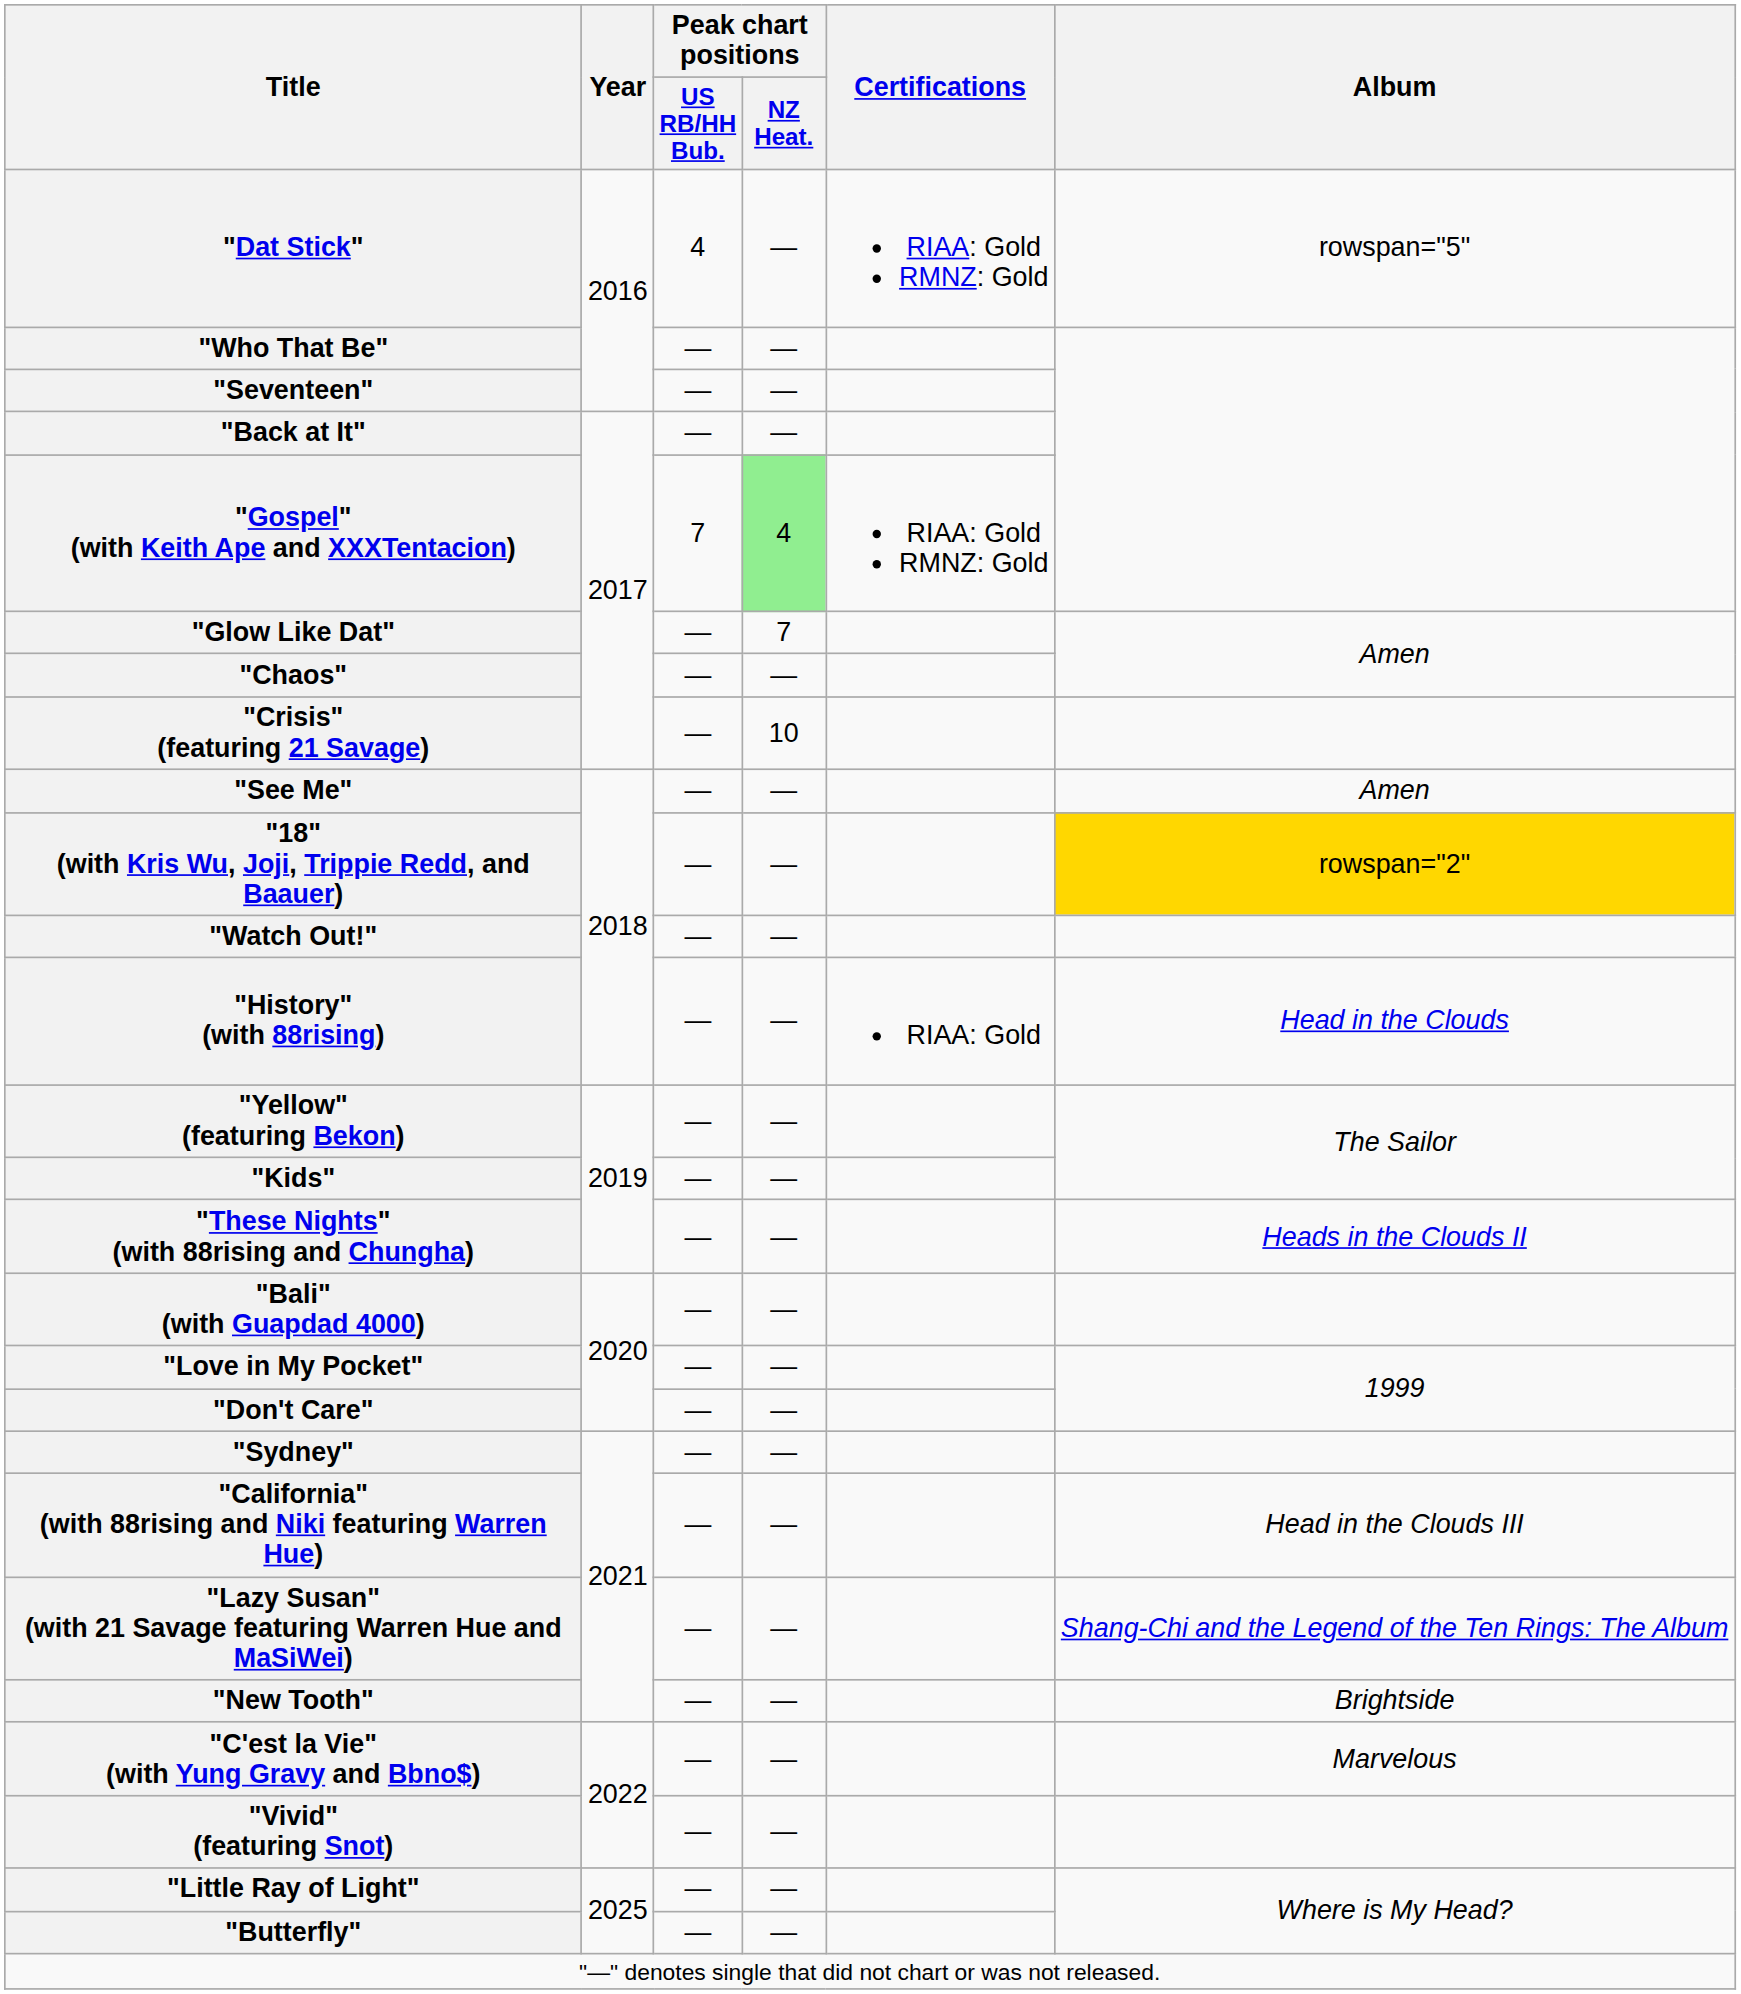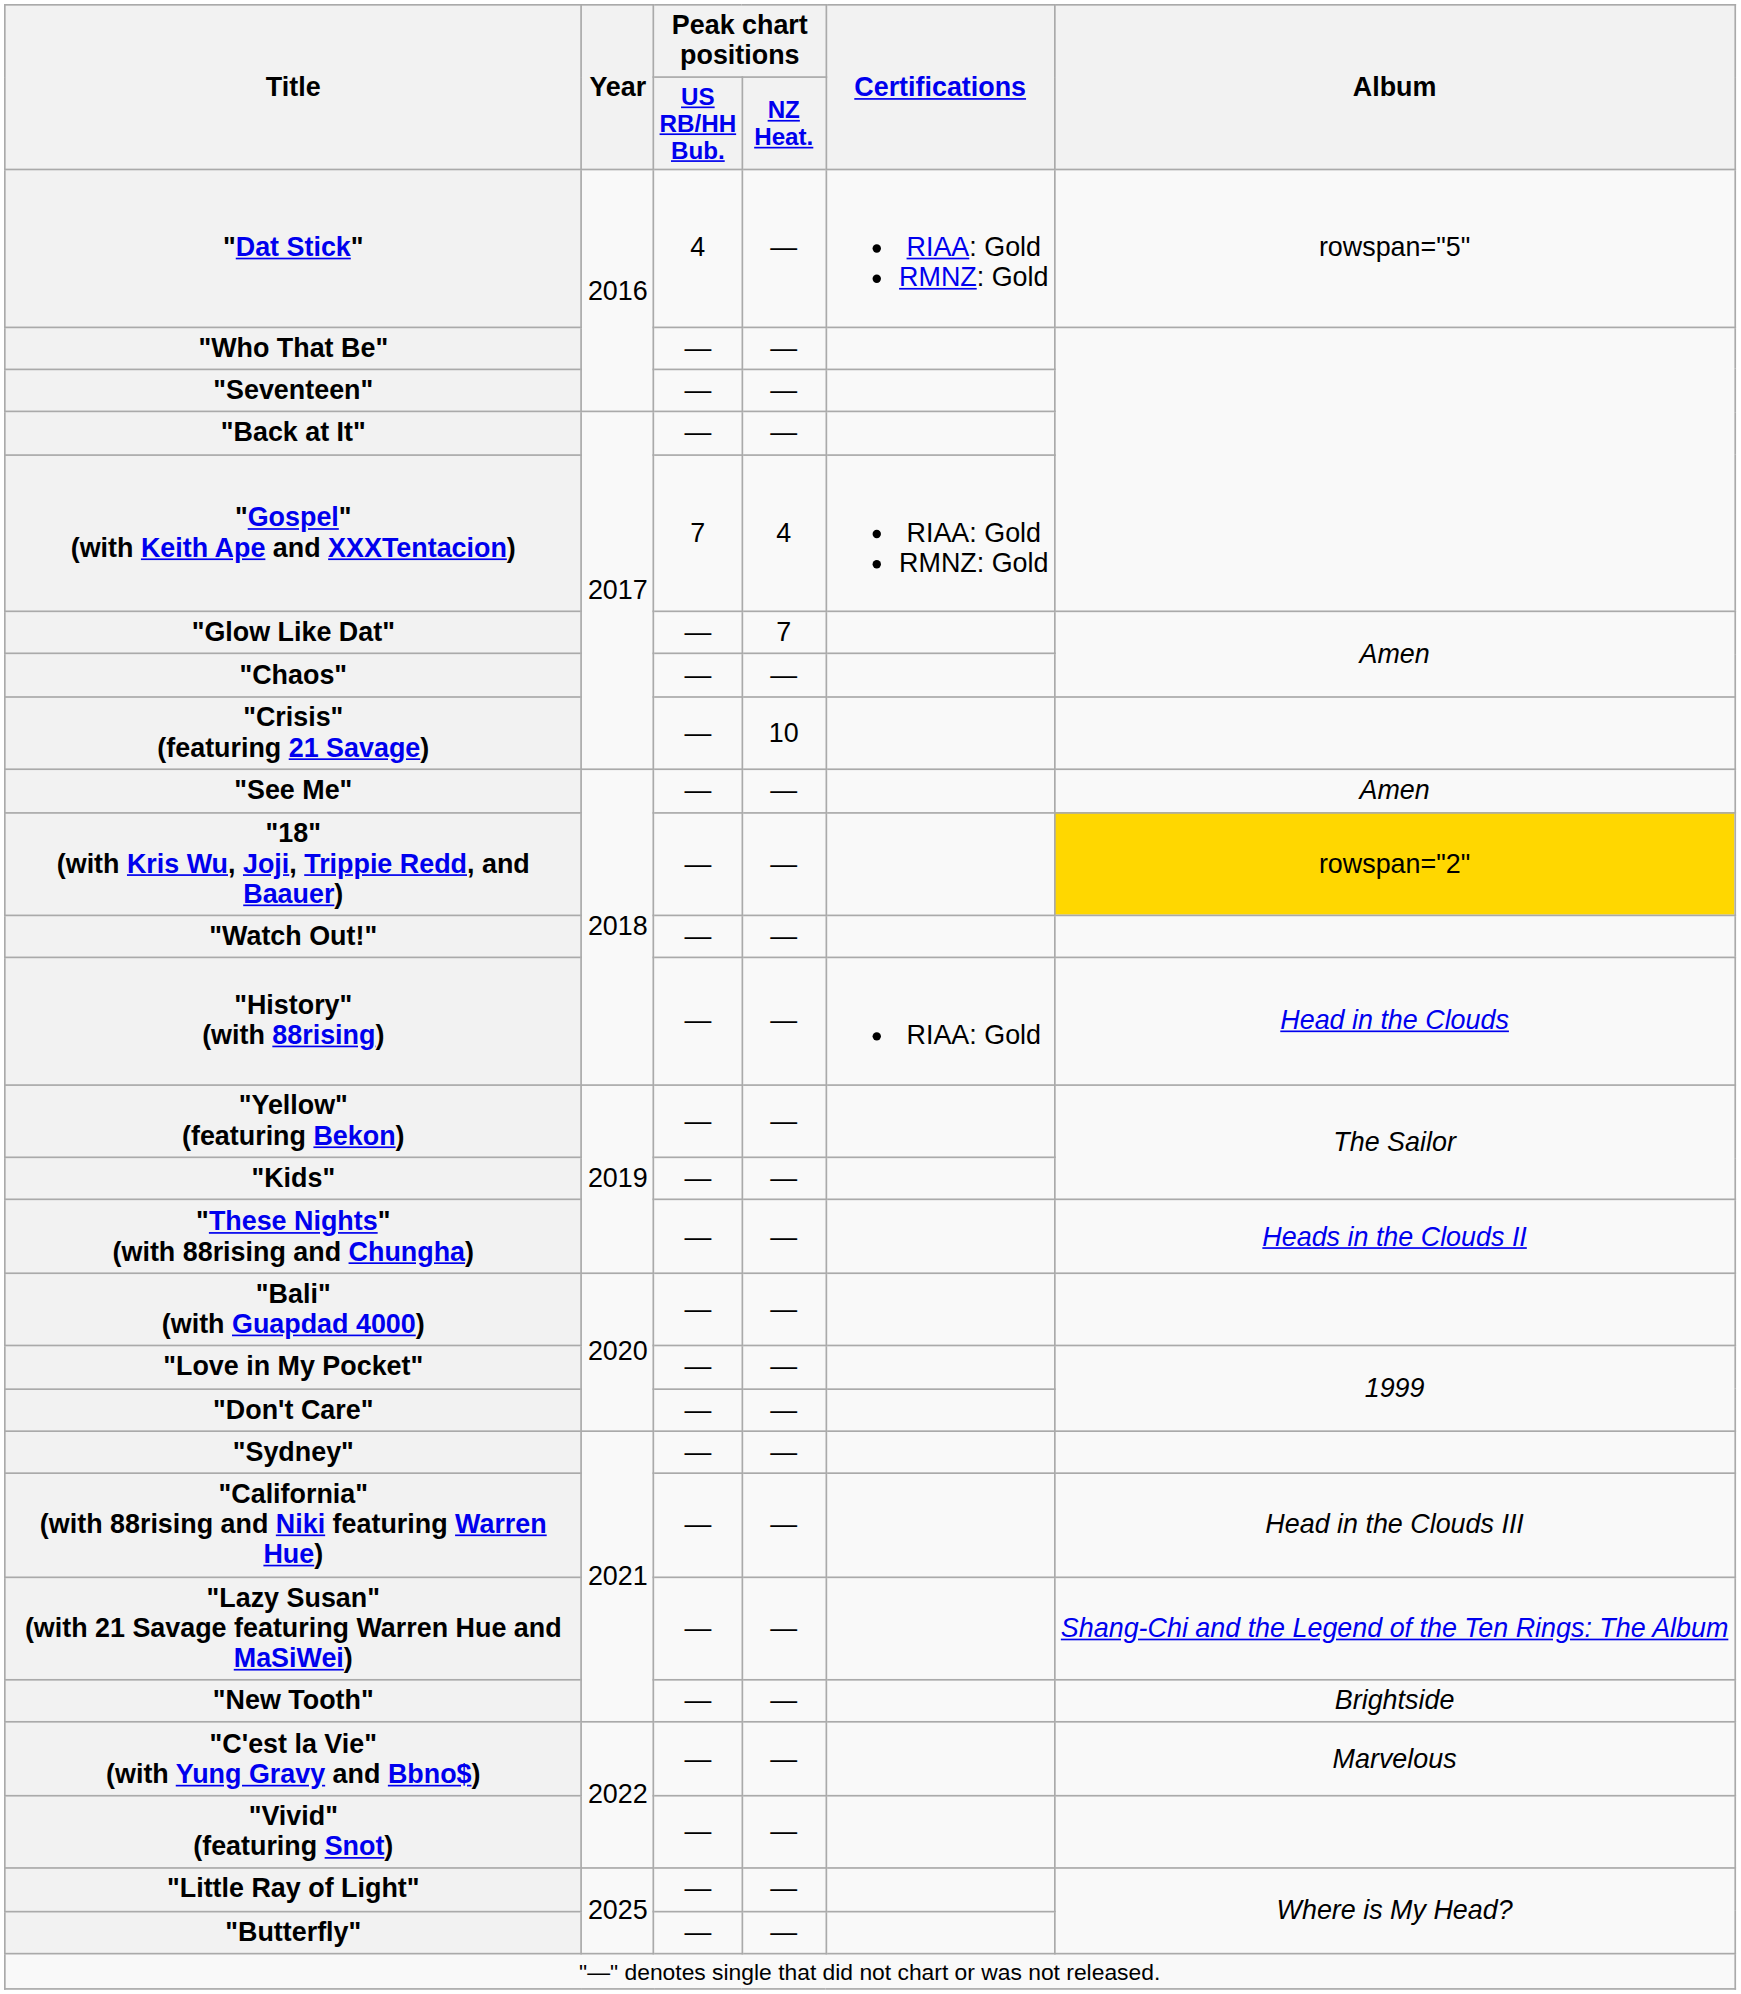"Gospel" (with Keith Ape and XXXTentacion) | Peak chart positions / NZ Heat.: lightgreen background -> no background
